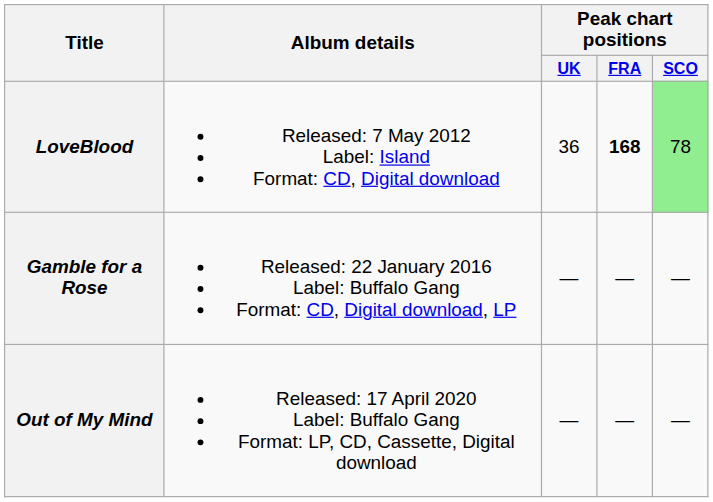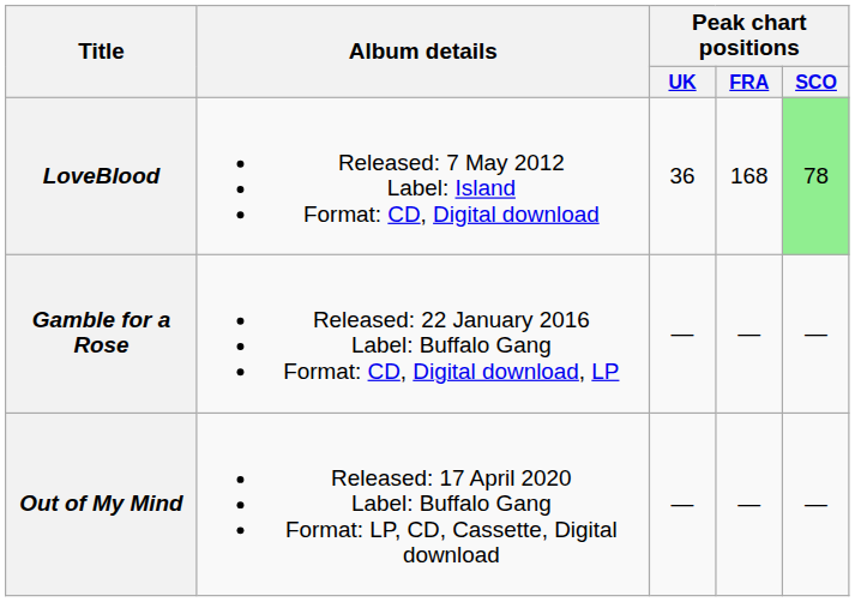LoveBlood | Peak chart positions / FRA: bold -> normal
